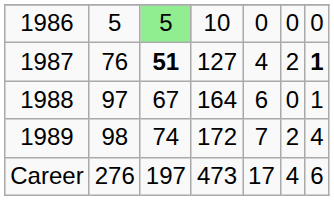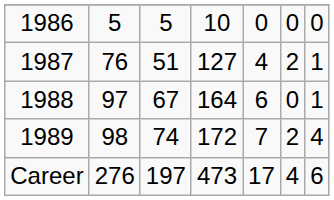1986 | column 3: lightgreen background -> no background
1987 | column 3: bold -> normal
1987 | column 7: bold -> normal
